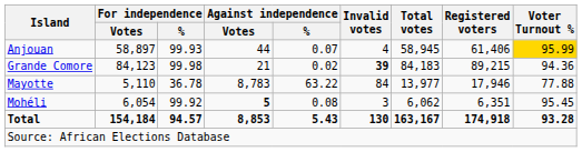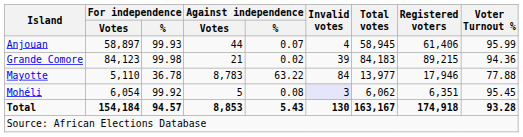Anjouan | Voter Turnout %: gold background -> no background
Grande Comore | Invalid votes: bold -> normal
Mohéli | Against independence / Votes: bold -> normal
Mohéli | Invalid votes: no background -> lavender background
